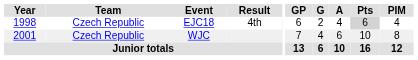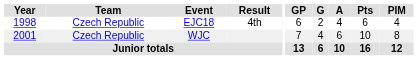EJC18 | Pts: lightgrey background -> no background
